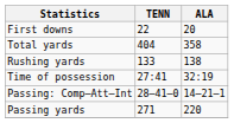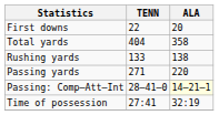rows swapped: Passing yards <-> Time of possession
Passing: Comp–Att–Int | ALA: no background -> lightyellow background
